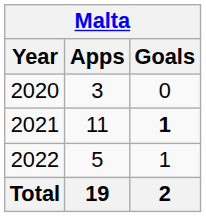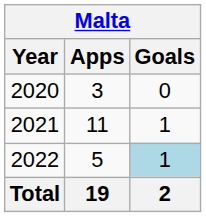2021 | Goals: bold -> normal
2022 | Goals: no background -> lightblue background
